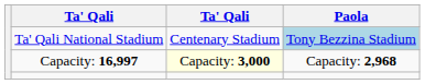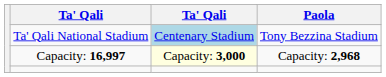Ta' Qali National Stadium | column 3: no background -> lightblue background
Ta' Qali National Stadium | Paola: lightblue background -> no background
